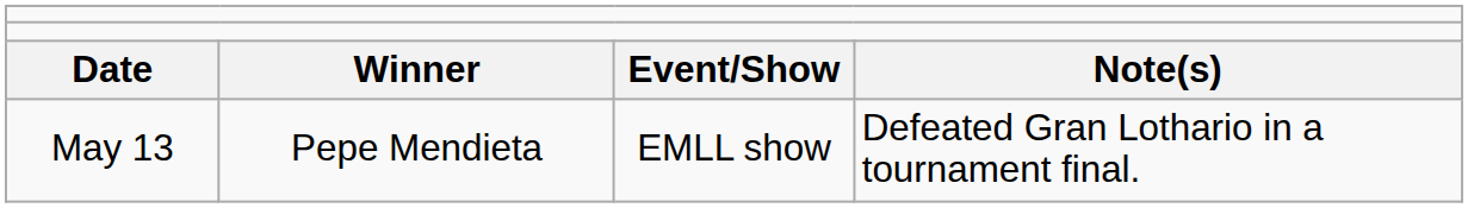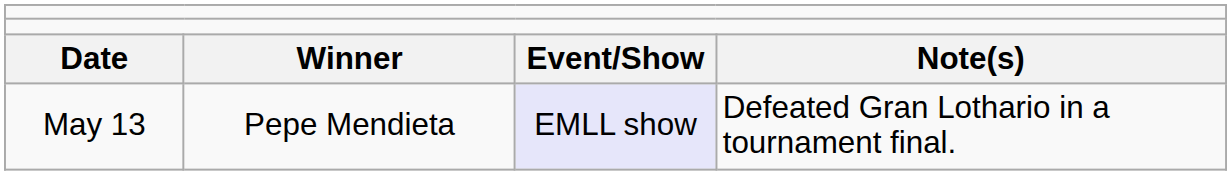May 13 | column 3: no background -> lavender background
